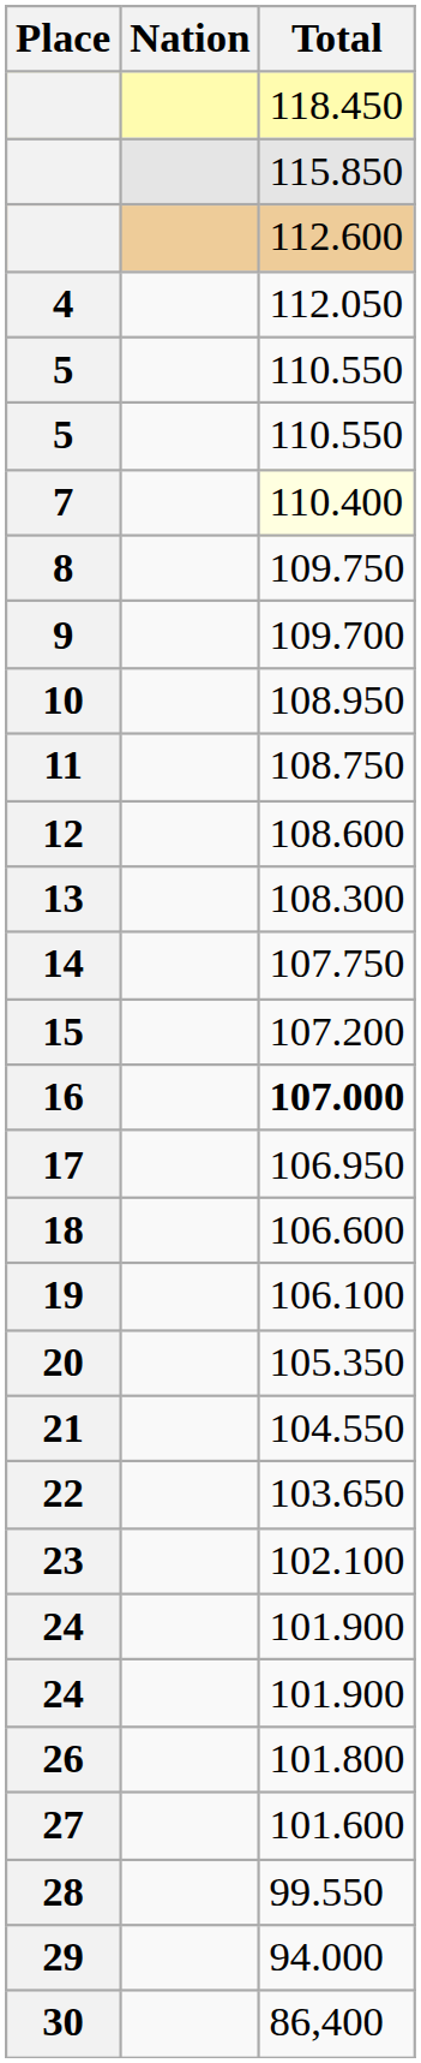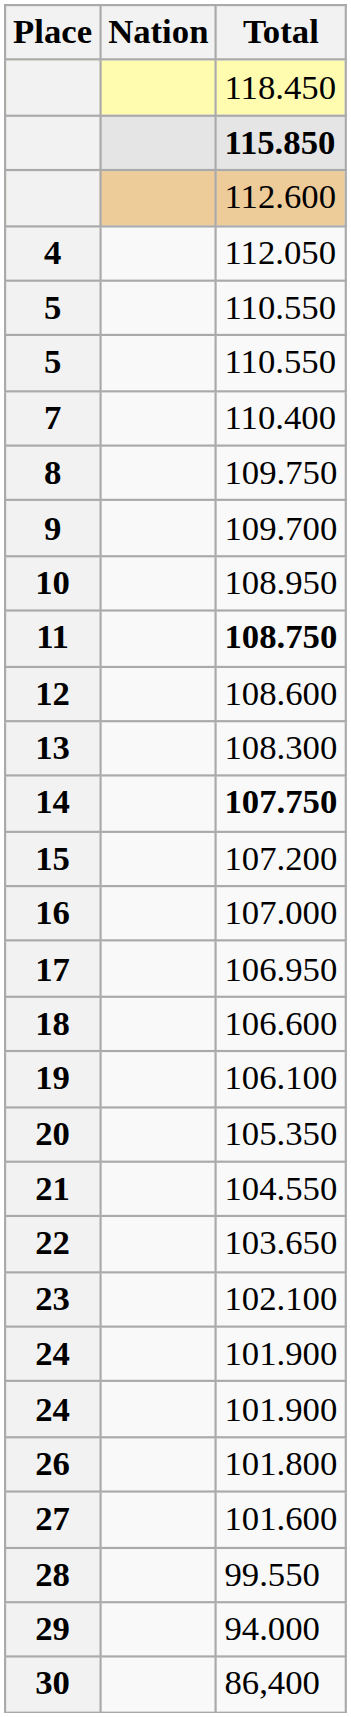115.850 | Total: normal -> bold
110.400 | Total: lightyellow background -> no background
108.750 | Total: normal -> bold
107.750 | Total: normal -> bold
107.000 | Total: bold -> normal
